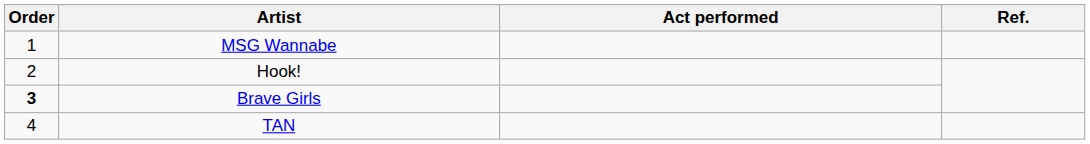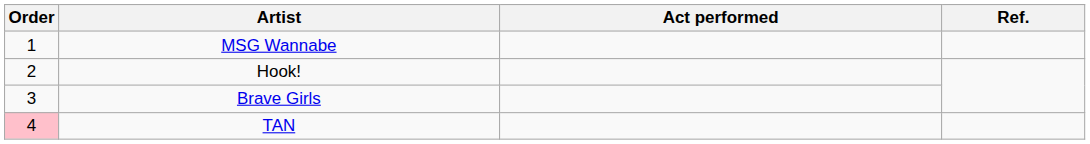Brave Girls | Order: bold -> normal
TAN | Order: no background -> pink background
